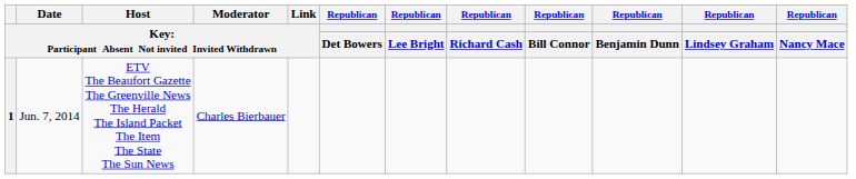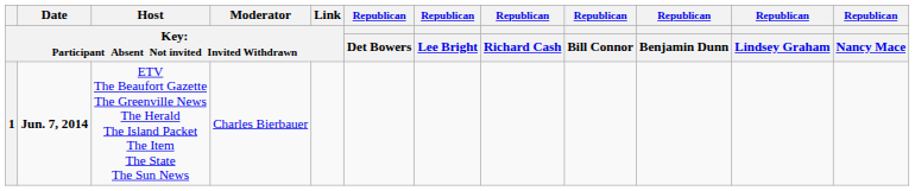1 | column 2: normal -> bold
